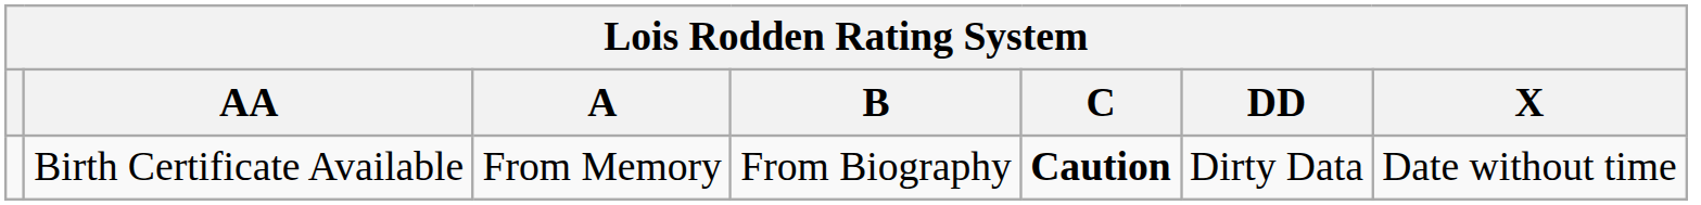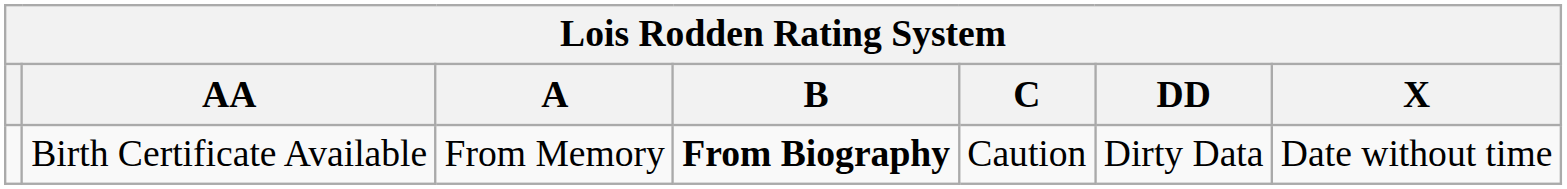Birth Certificate Available | B: normal -> bold
Birth Certificate Available | C: bold -> normal
